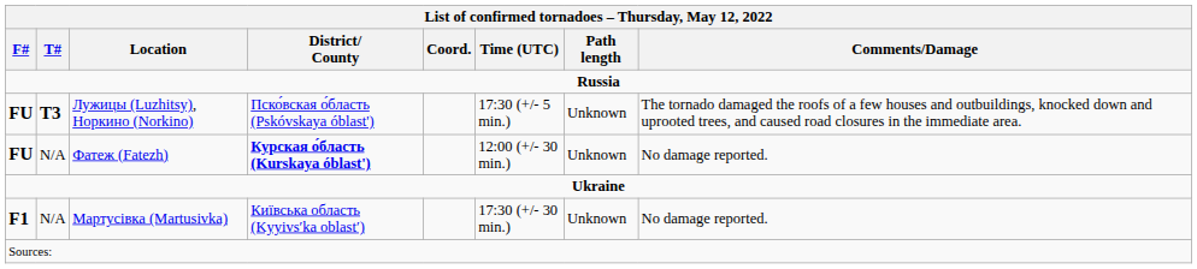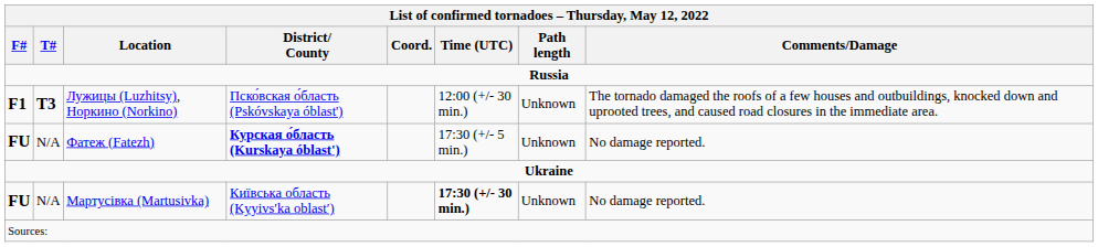Лужицы (Luzhitsy), Норкино (Norkino) | F#: FU -> F1
Лужицы (Luzhitsy), Норкино (Norkino) | Time (UTC): 17:30 (+/- 5 min.) -> 12:00 (+/- 30 min.)
Фатеж (Fatezh) | Time (UTC): 12:00 (+/- 30 min.) -> 17:30 (+/- 5 min.)
Мартусівка (Martusivka) | F#: F1 -> FU
Мартусівка (Martusivka) | Time (UTC): normal -> bold
